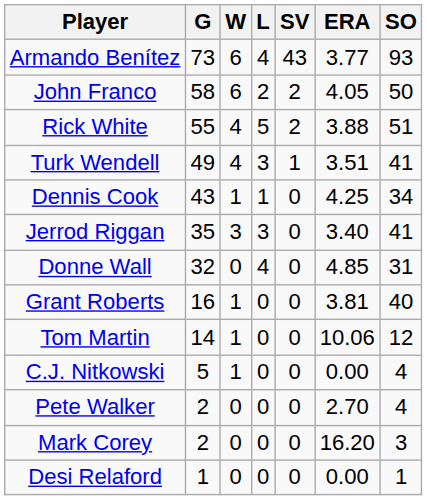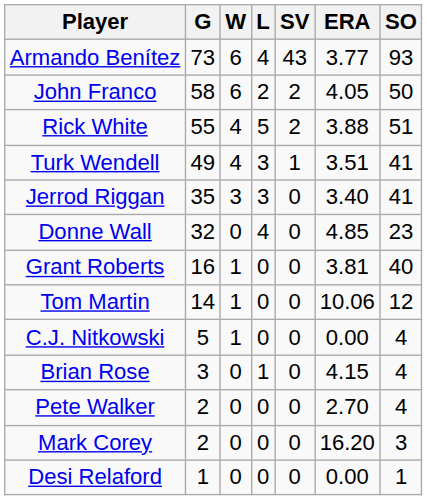- row: Dennis Cook | 43 | 1 | 1 | 0 | 4.25 | 34
Donne Wall | SO: 31 -> 23
+ row: Brian Rose | 3 | 0 | 1 | 0 | 4.15 | 4
